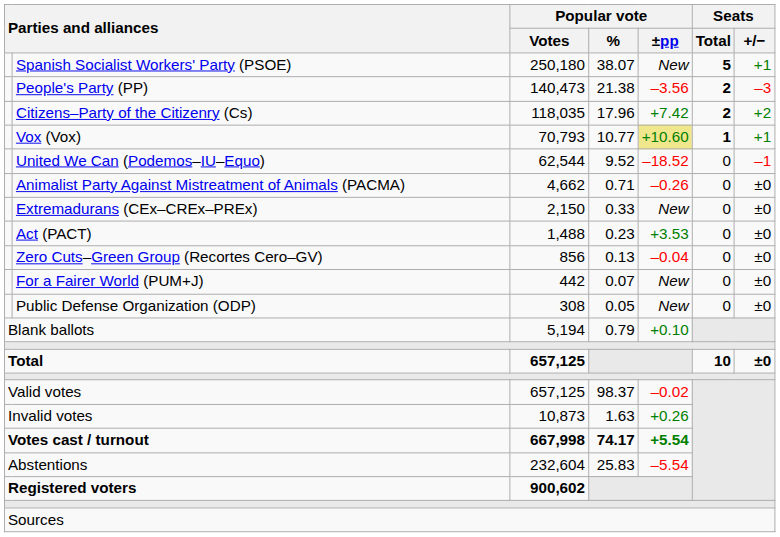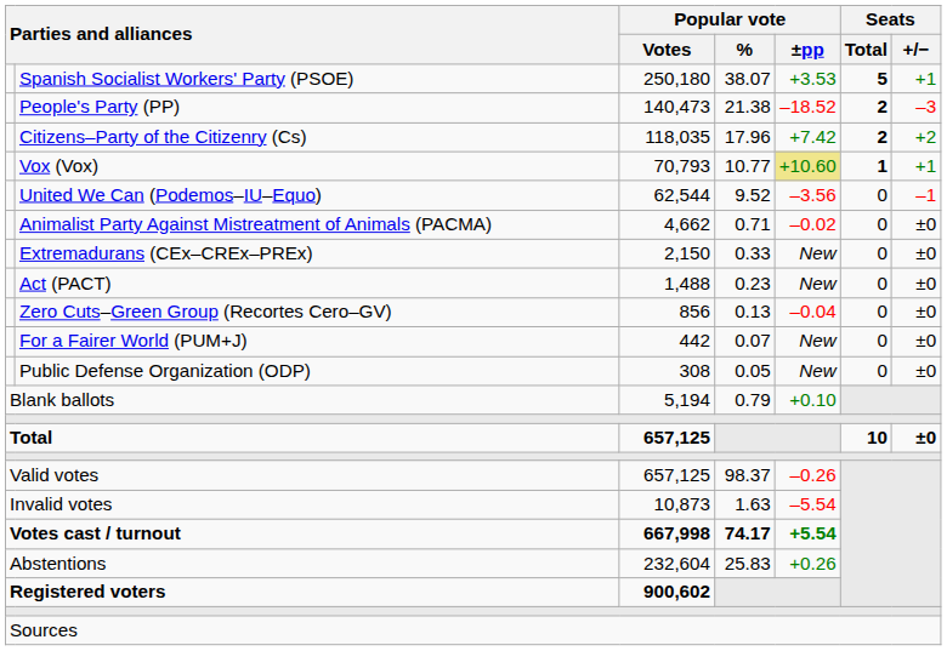Spanish Socialist Workers' Party (PSOE) | Popular vote / ±pp: New -> +3.53
People's Party (PP) | Popular vote / ±pp: –3.56 -> –18.52
United We Can (Podemos–IU–Equo) | Popular vote / ±pp: –18.52 -> –3.56
Animalist Party Against Mistreatment of Animals (PACMA) | Popular vote / ±pp: –0.26 -> –0.02
Act (PACT) | Popular vote / ±pp: +3.53 -> New
Valid votes | Popular vote / ±pp: –0.02 -> –0.26
Invalid votes | Popular vote / ±pp: +0.26 -> –5.54
Abstentions | Popular vote / ±pp: –5.54 -> +0.26
